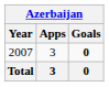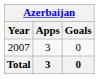2007 | Goals: bold -> normal
